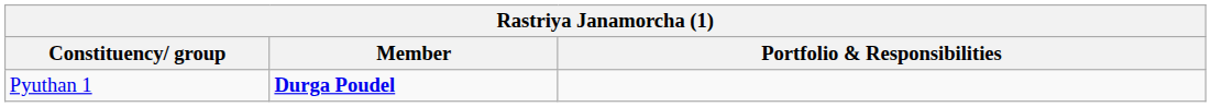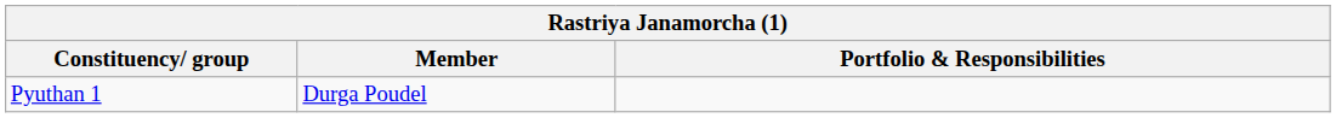Pyuthan 1 | Member: bold -> normal
